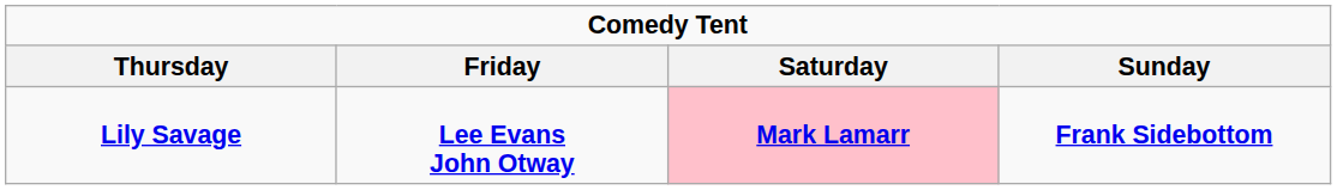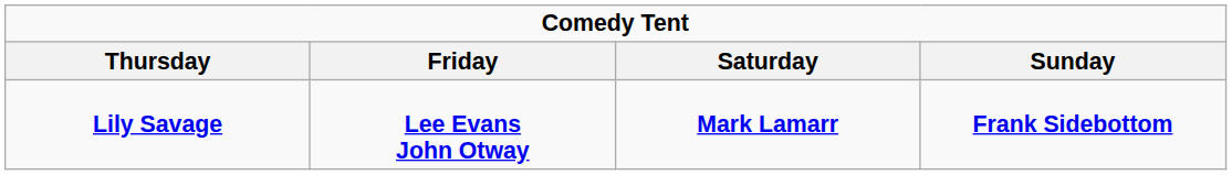Lily Savage | Saturday: pink background -> no background
